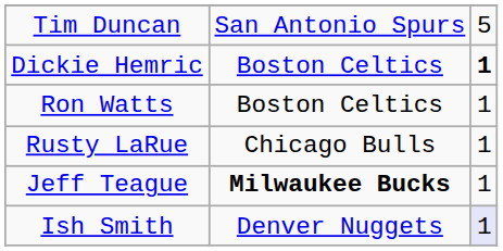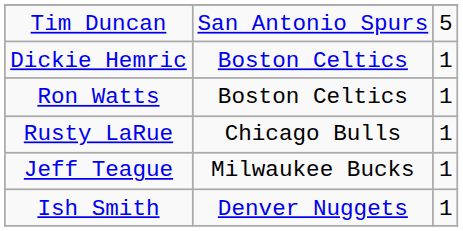Dickie Hemric | column 3: bold -> normal
Jeff Teague | column 2: bold -> normal
Ish Smith | column 3: lavender background -> no background
